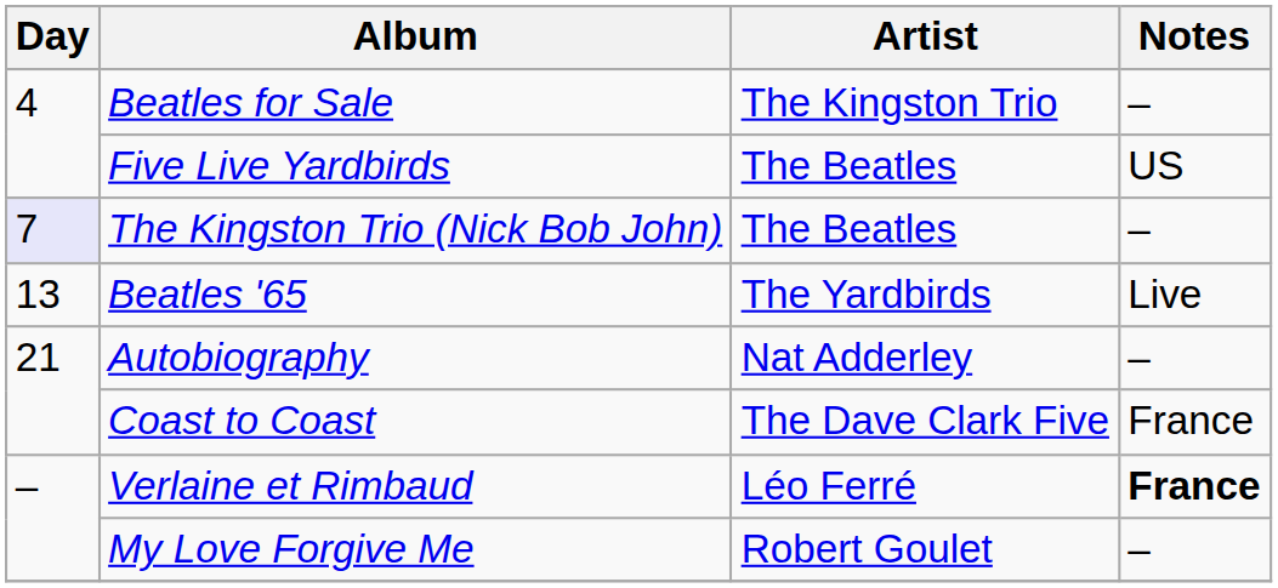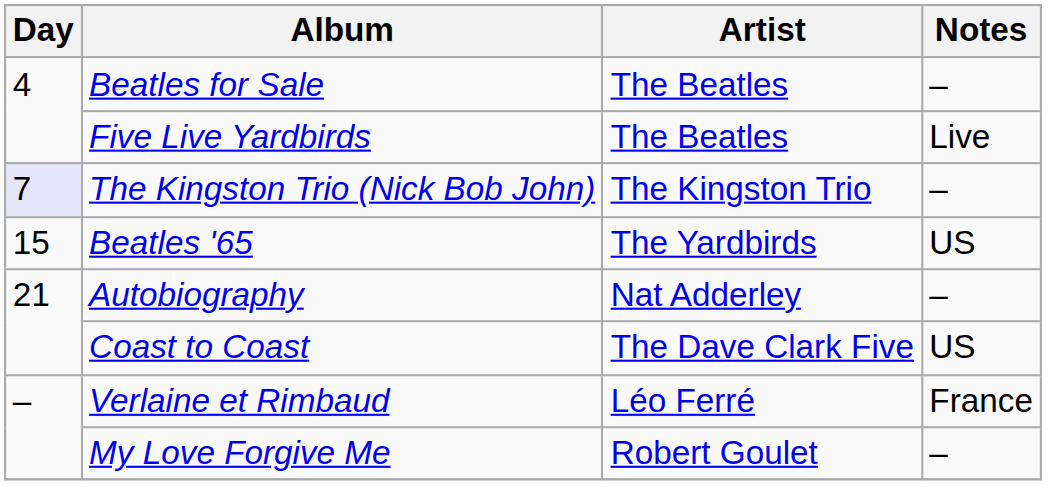Beatles for Sale | Artist: The Kingston Trio -> The Beatles
Five Live Yardbirds | Notes: US -> Live
The Kingston Trio (Nick Bob John) | Artist: The Beatles -> The Kingston Trio
Beatles '65 | Day: 13 -> 15
Beatles '65 | Notes: Live -> US
Coast to Coast | Notes: France -> US
Verlaine et Rimbaud | Notes: bold -> normal
